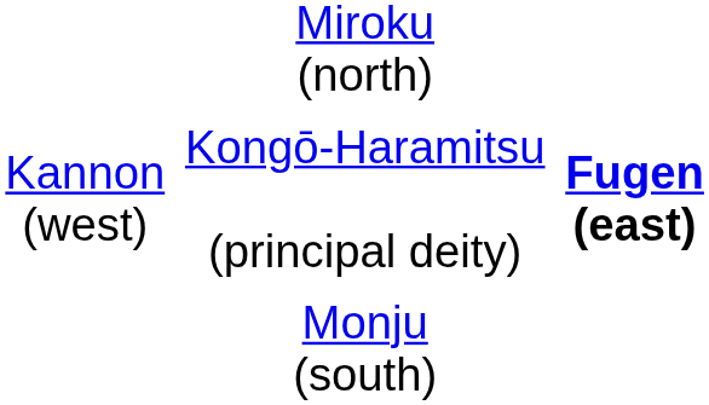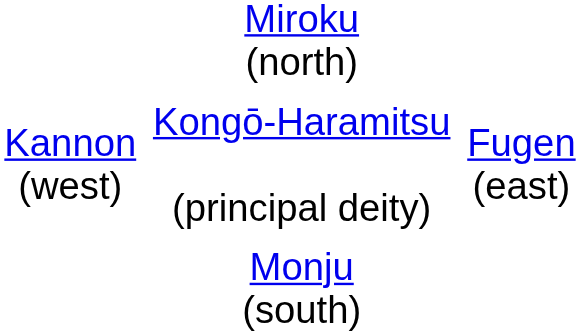Kannon (west) | column 3: bold -> normal
